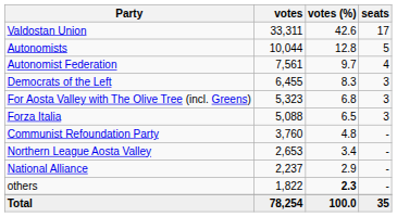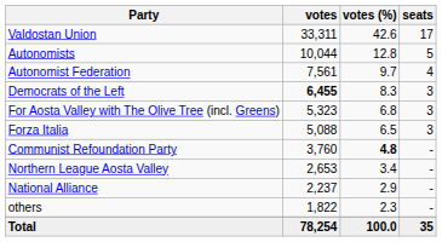Democrats of the Left | votes: normal -> bold
Communist Refoundation Party | votes (%): normal -> bold
others | votes (%): bold -> normal
